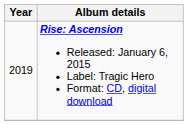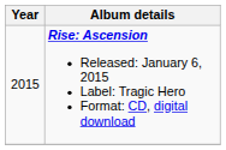row 2 | Year: 2019 -> 2015
